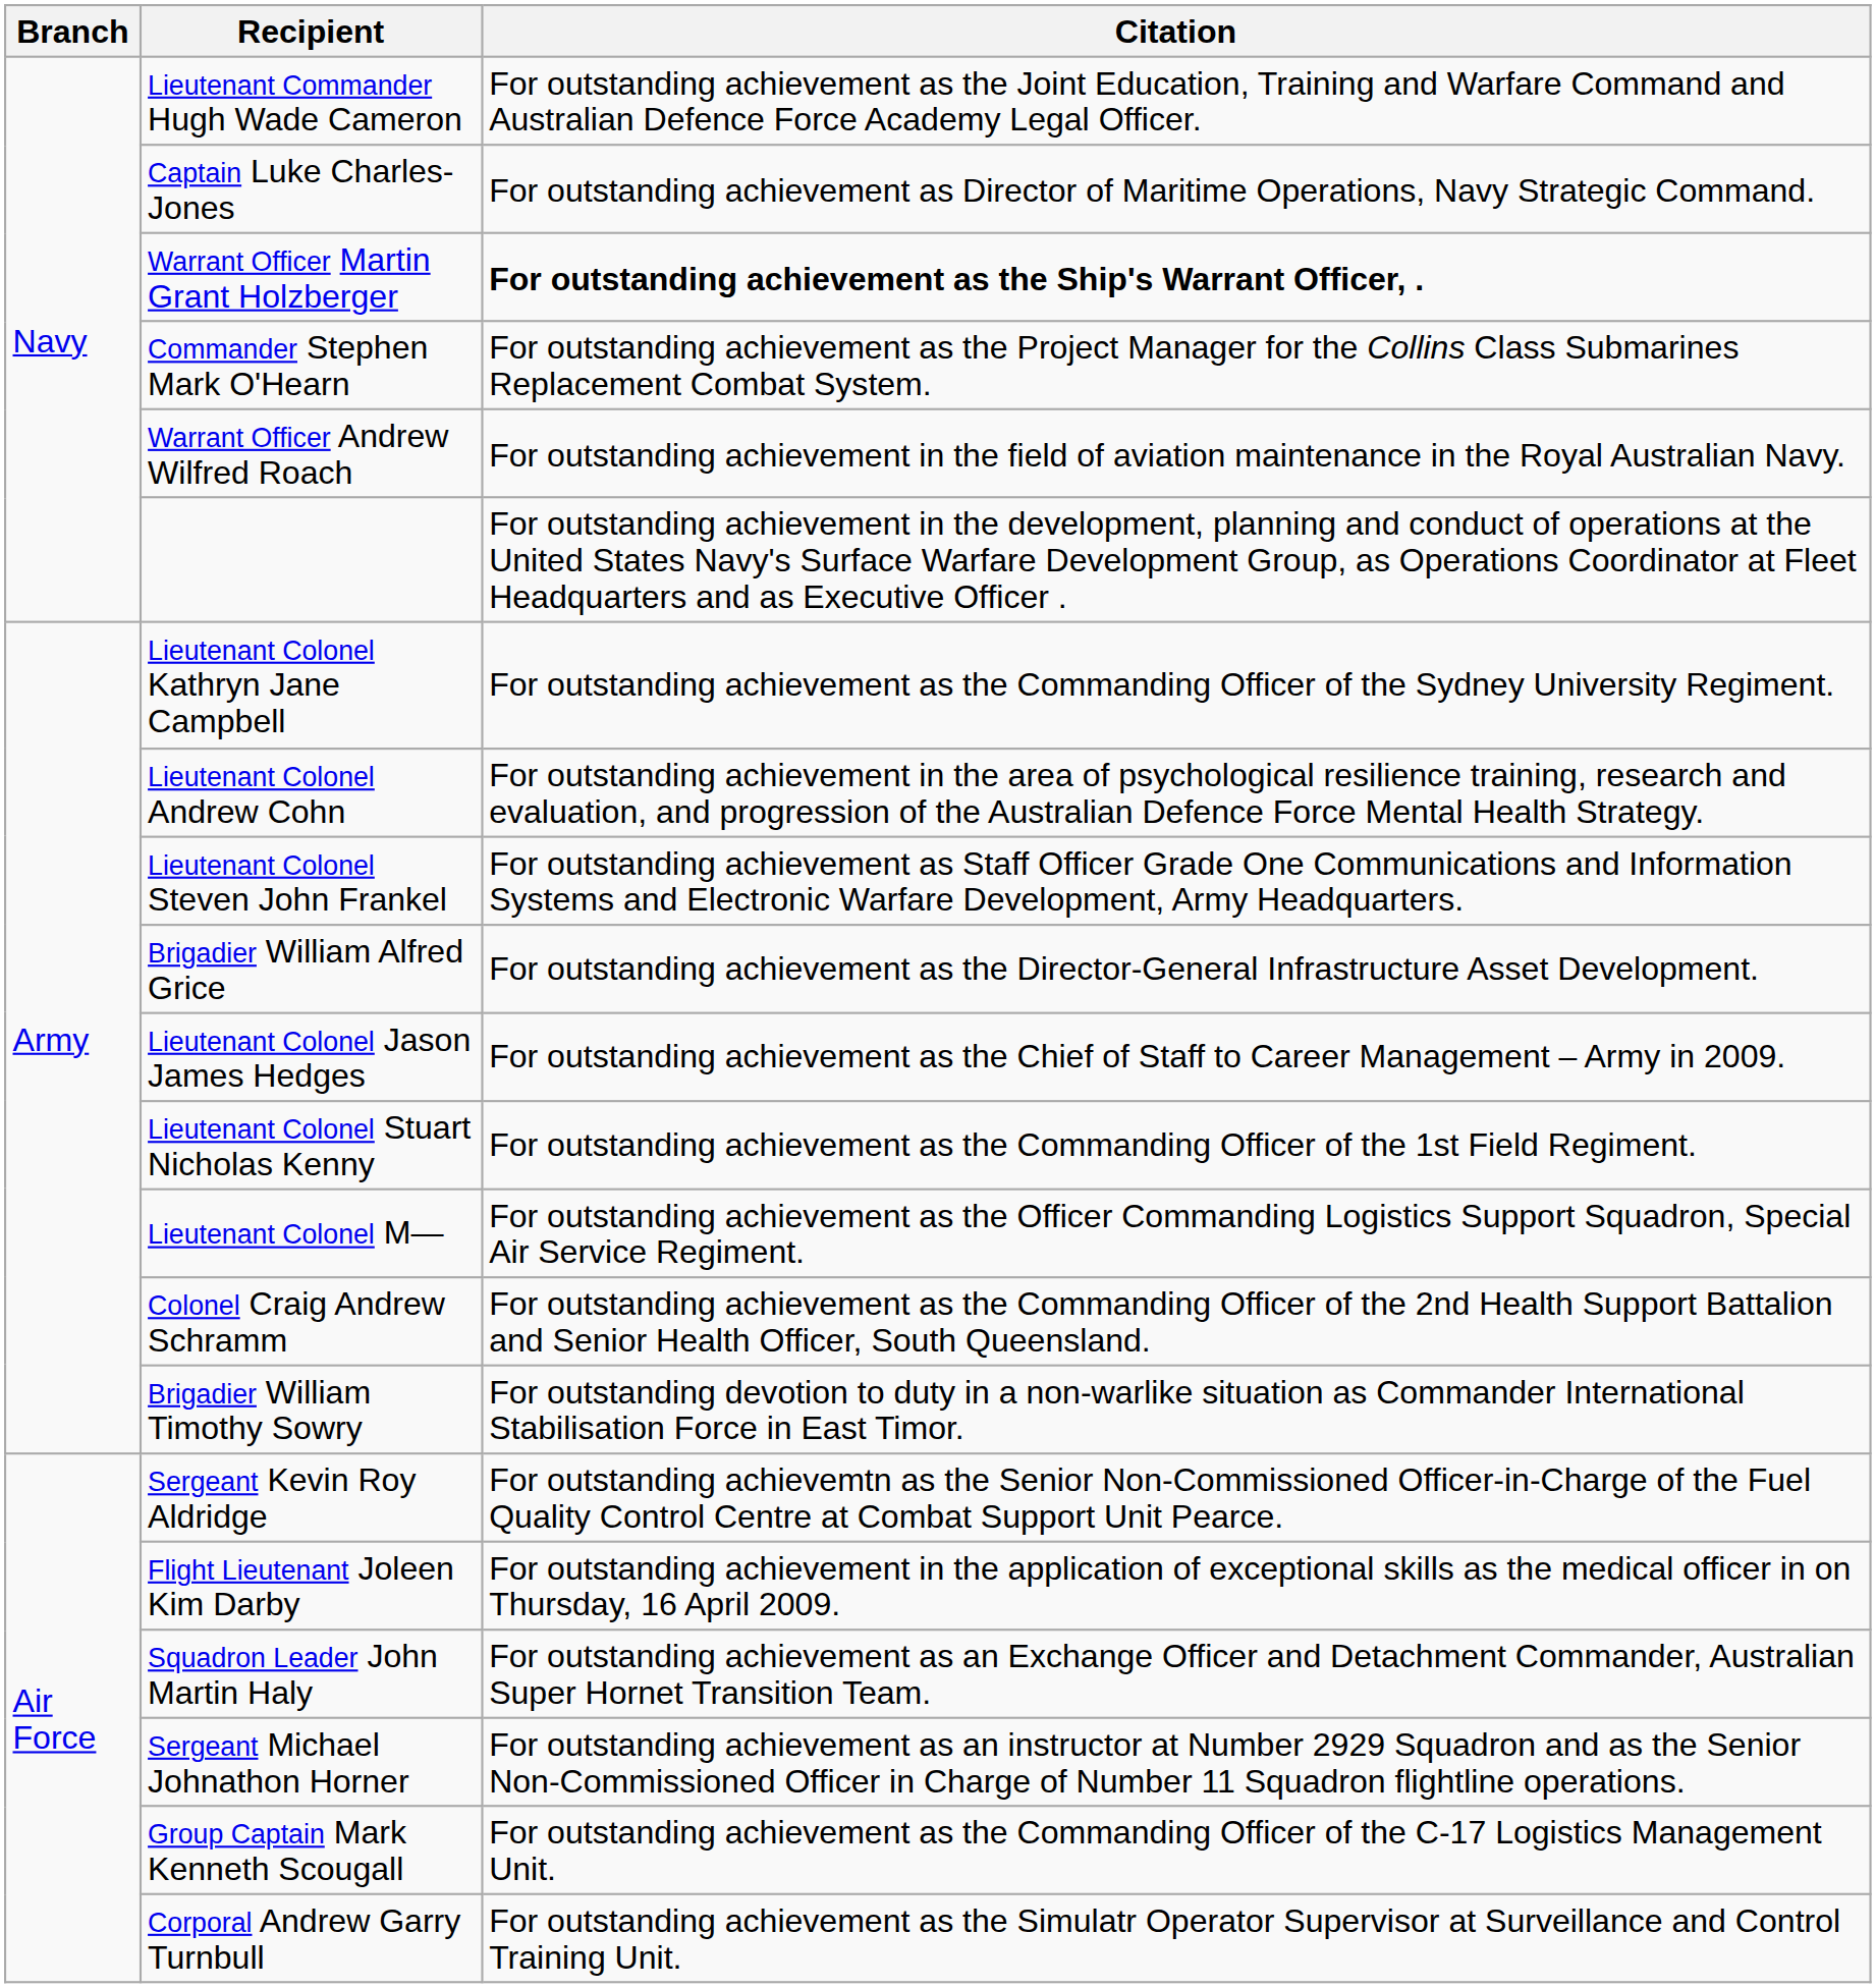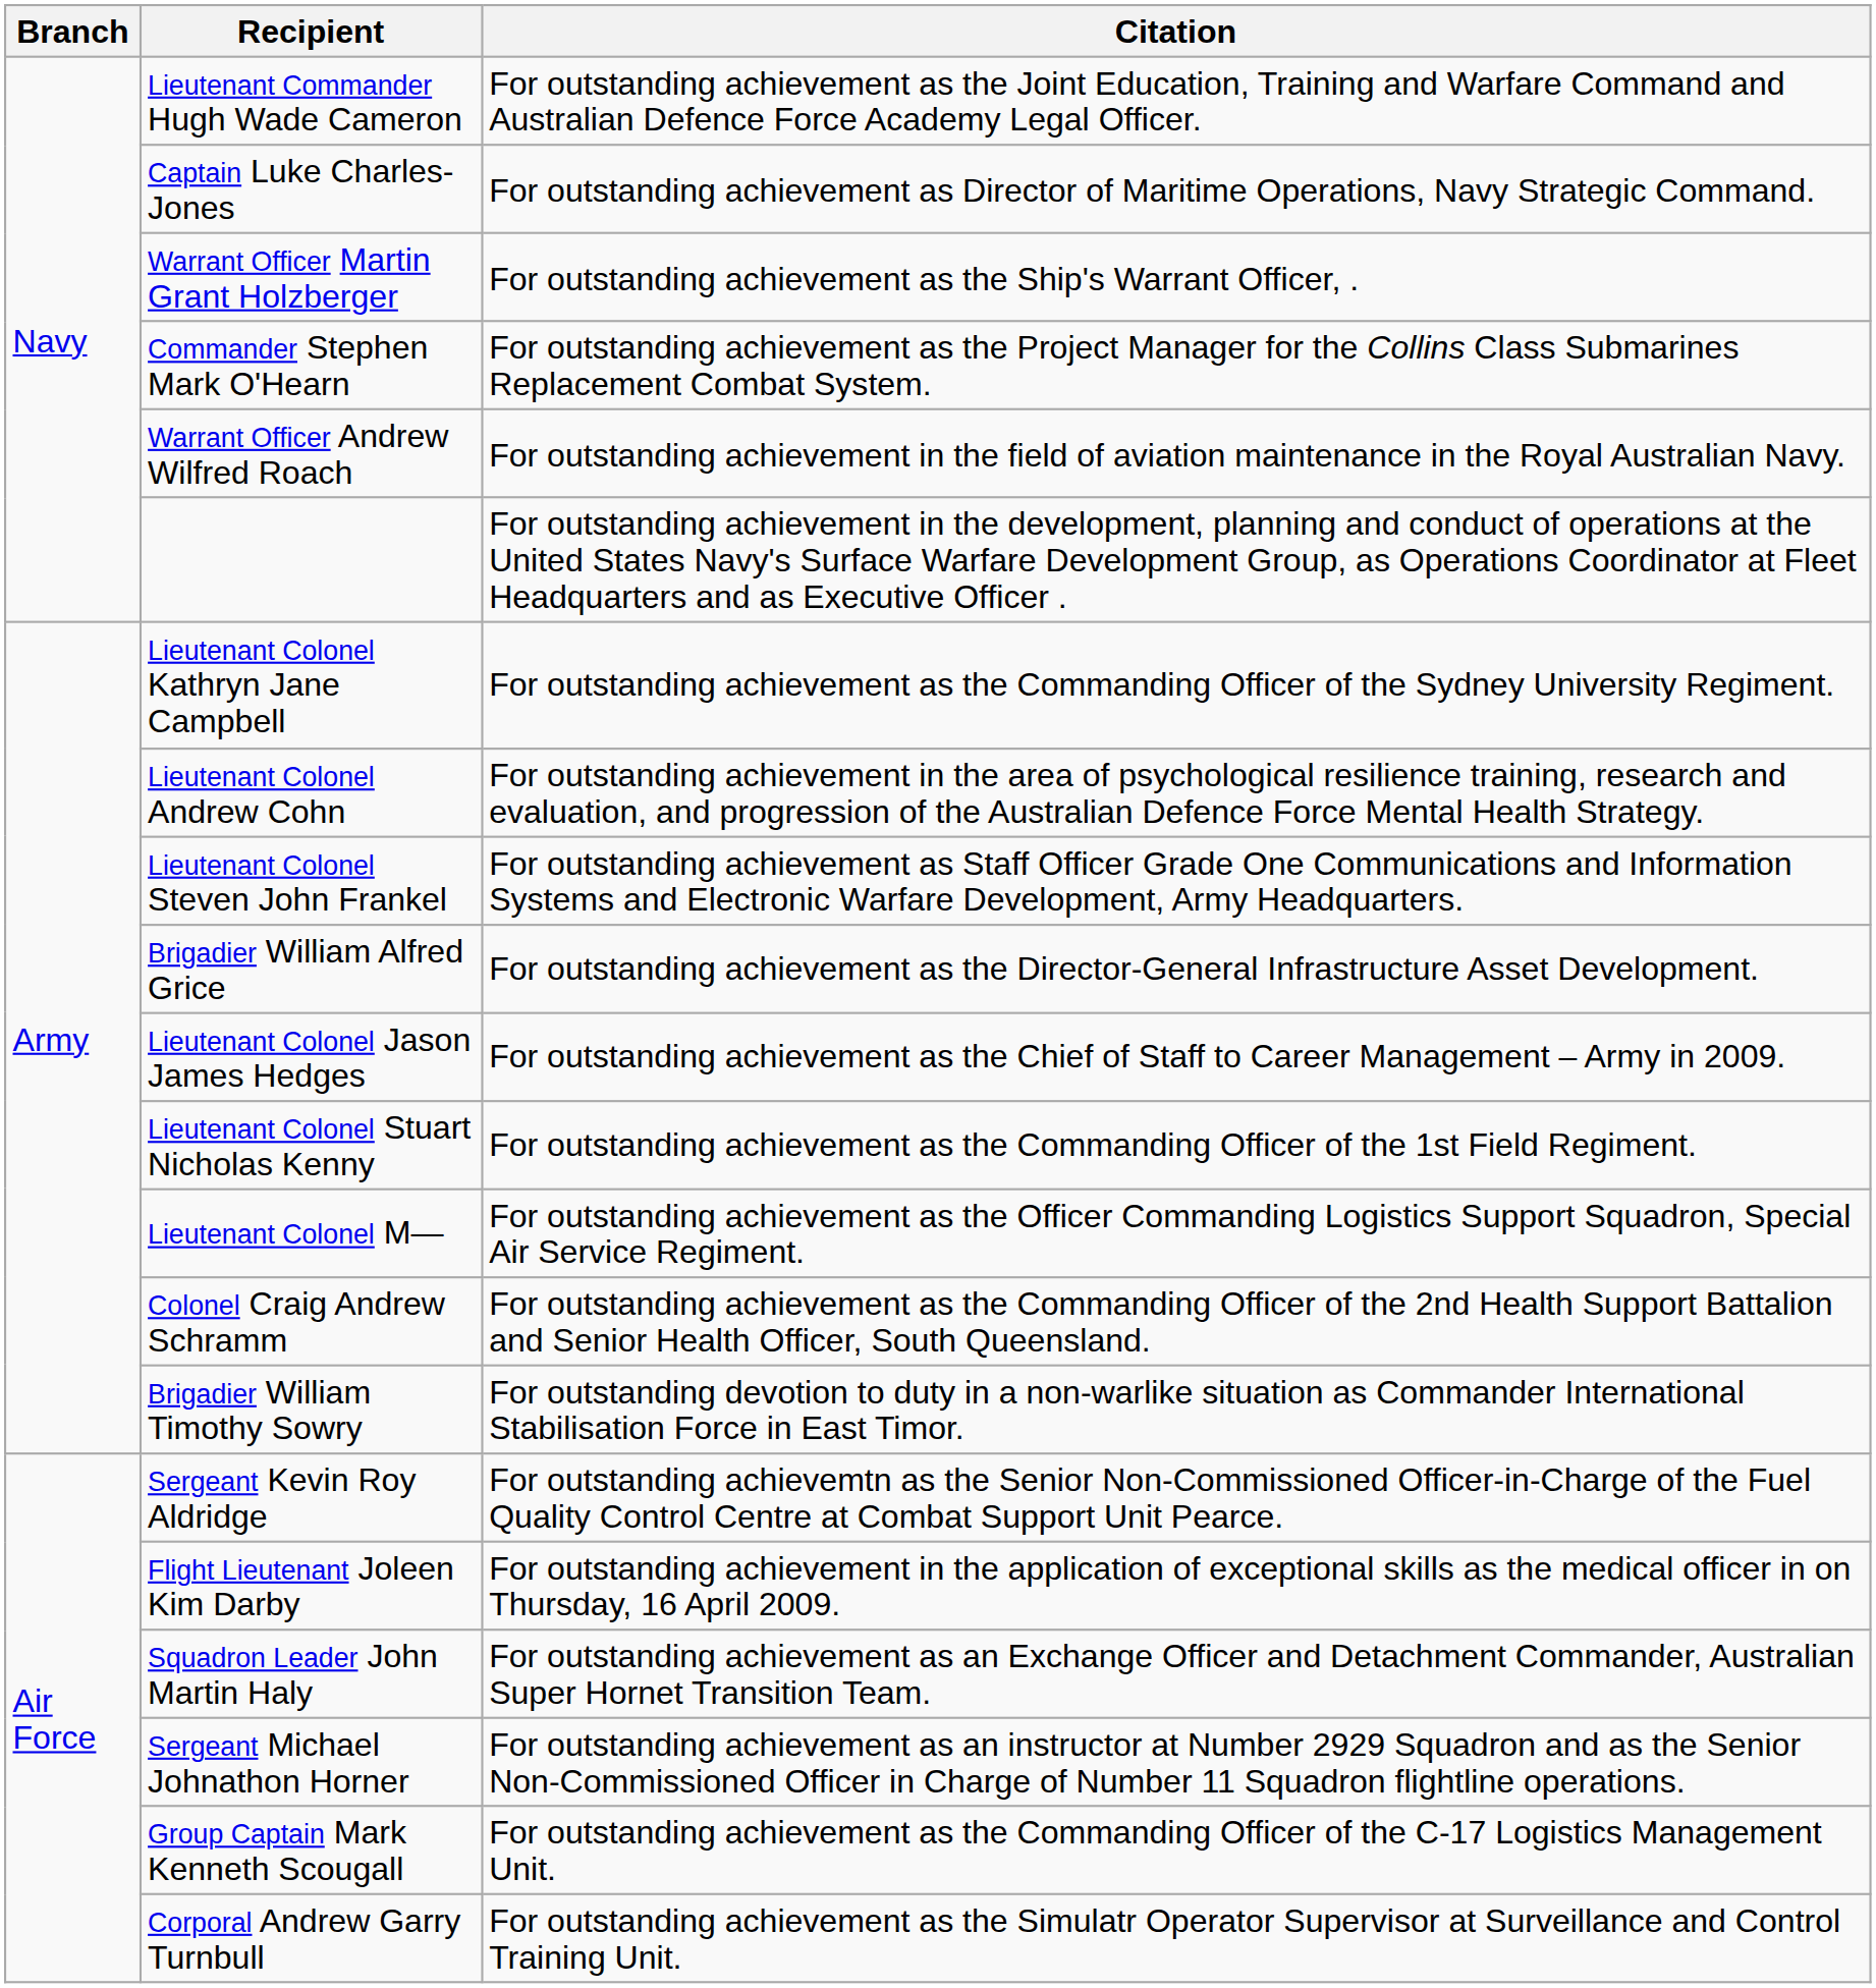Warrant Officer Martin Grant Holzberger | Citation: bold -> normal
